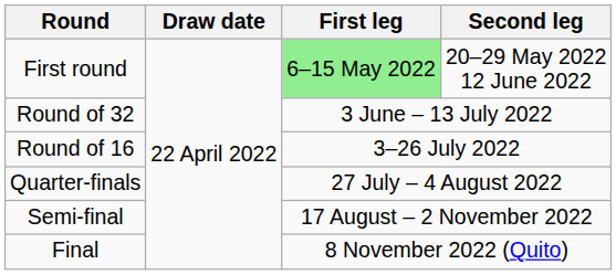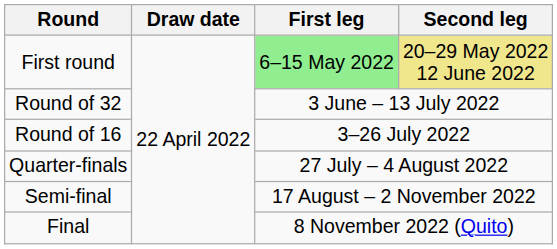First round | Second leg: no background -> khaki background
